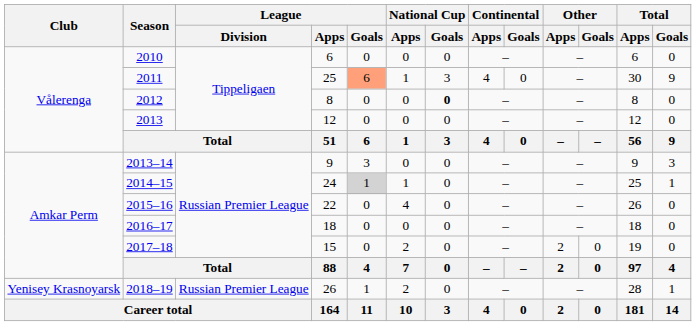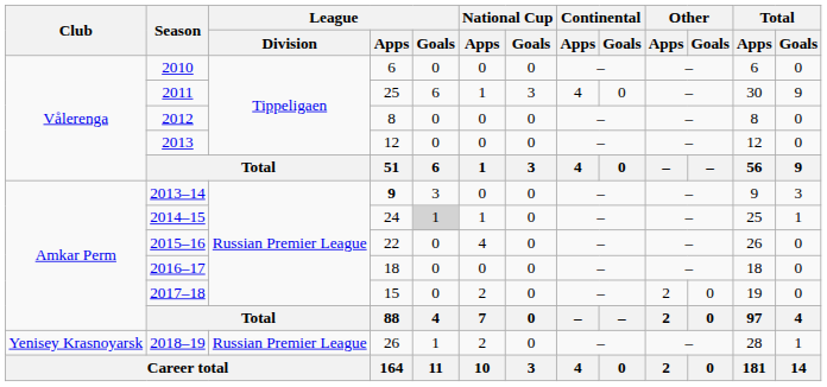2011 | League / Goals: lightsalmon background -> no background
2012 | National Cup / Goals: bold -> normal
2013–14 | League / Apps: normal -> bold
